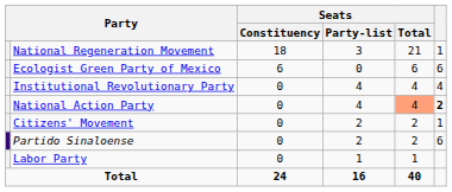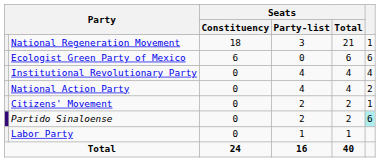National Action Party | Seats / Total: lightsalmon background -> no background
National Action Party | column 6: bold -> normal
Partido Sinaloense | column 6: no background -> paleturquoise background
